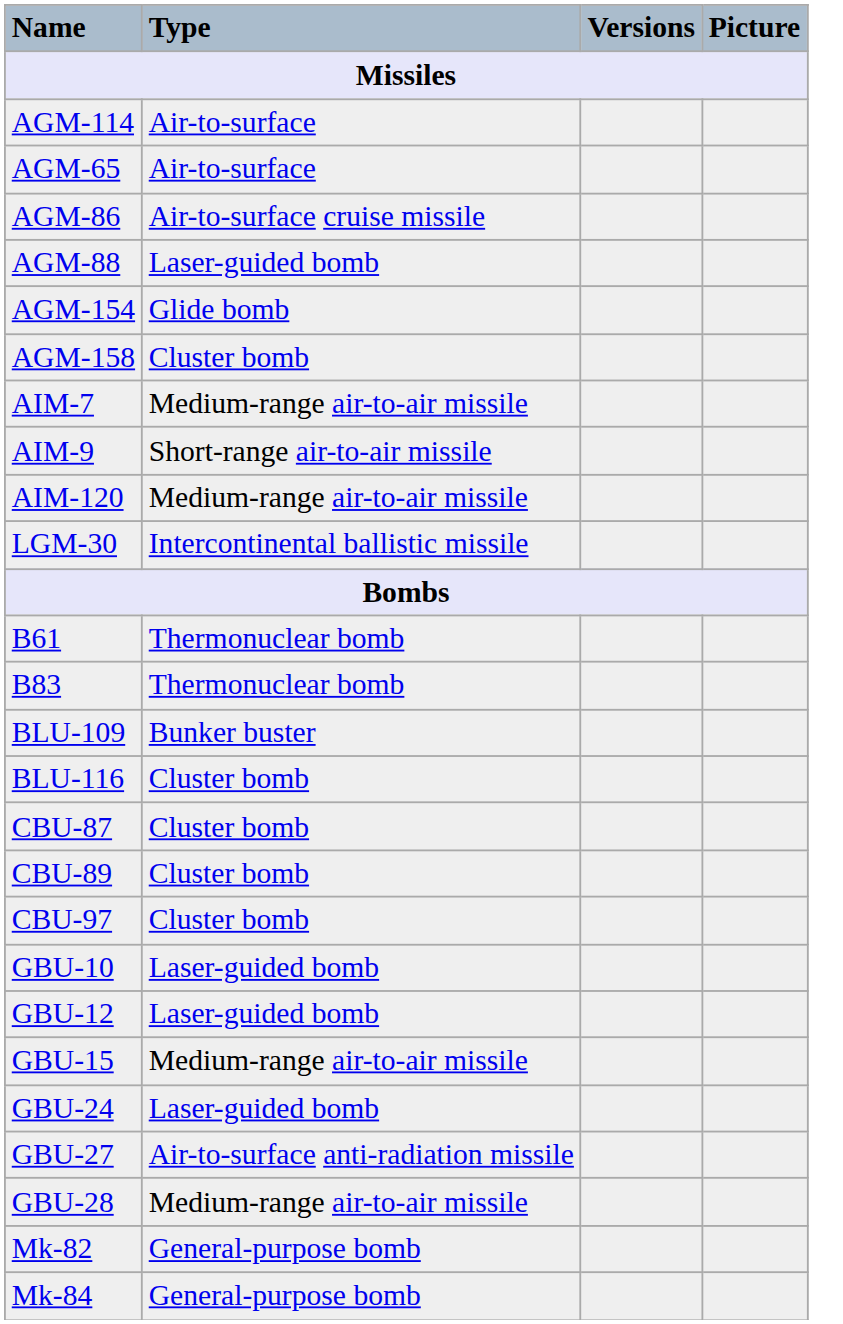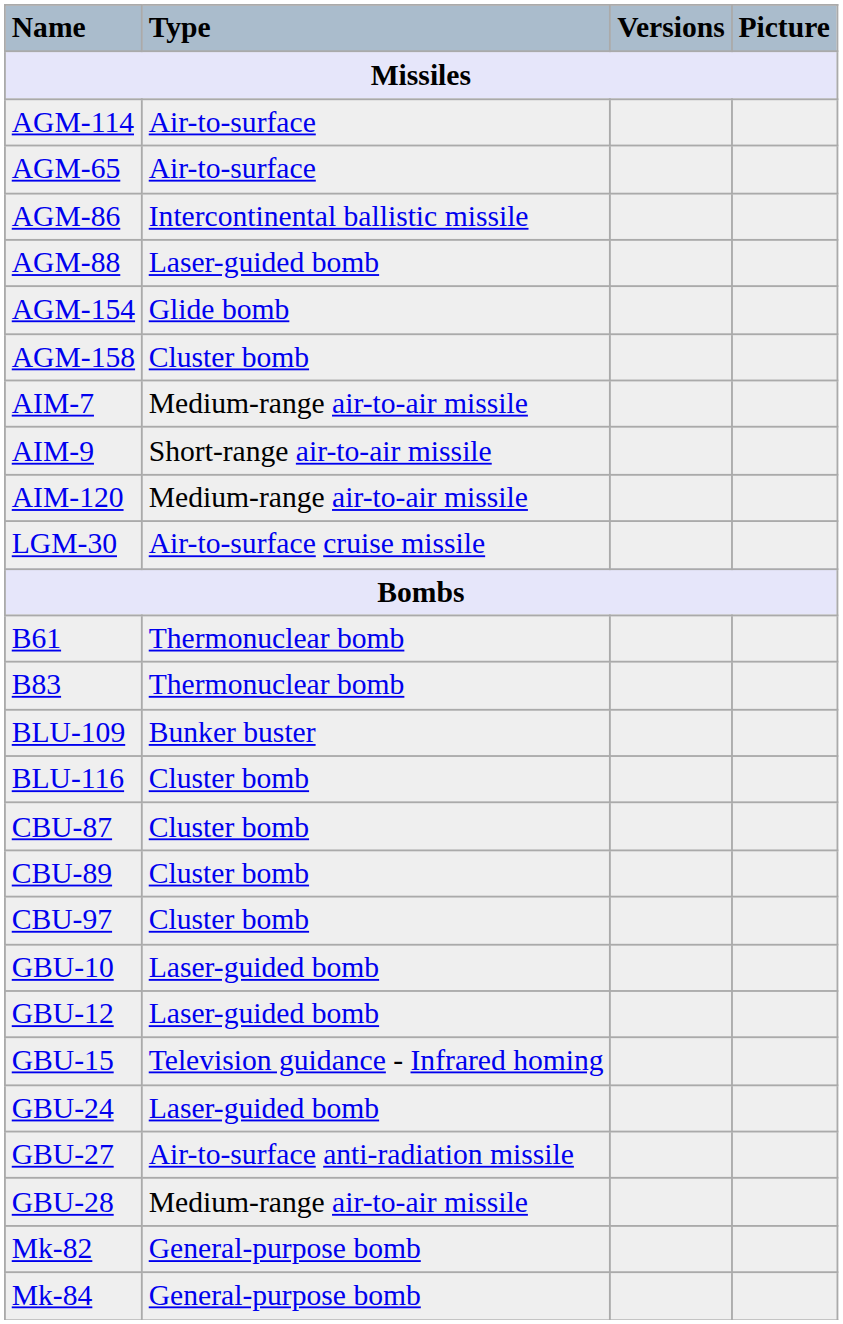AGM-86 | Type: Air-to-surface cruise missile -> Intercontinental ballistic missile
LGM-30 | Type: Intercontinental ballistic missile -> Air-to-surface cruise missile
GBU-15 | Type: Medium-range air-to-air missile -> Television guidance - Infrared homing
